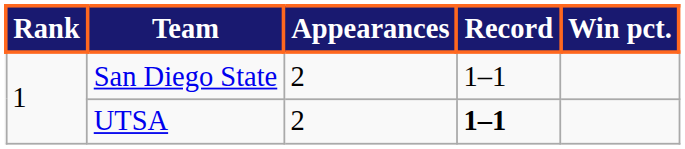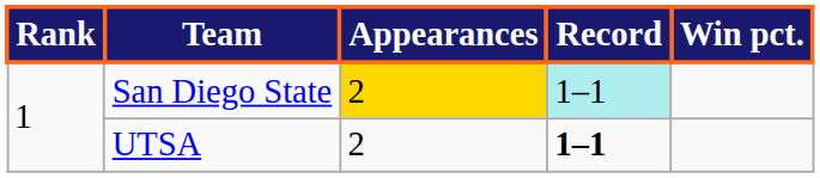San Diego State | Appearances: no background -> gold background
San Diego State | Record: no background -> paleturquoise background
